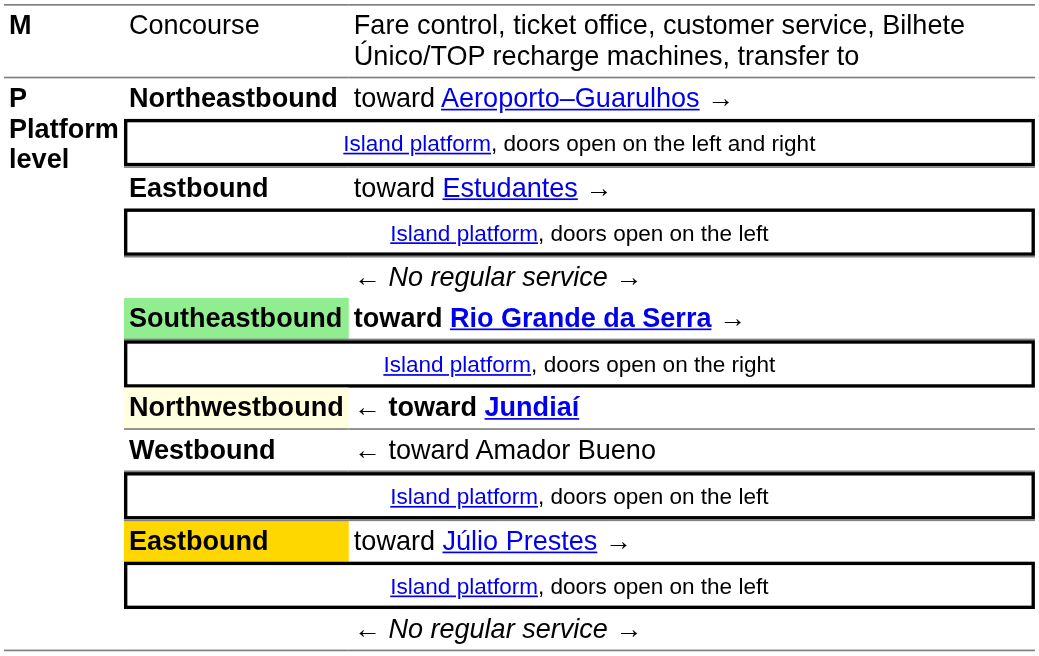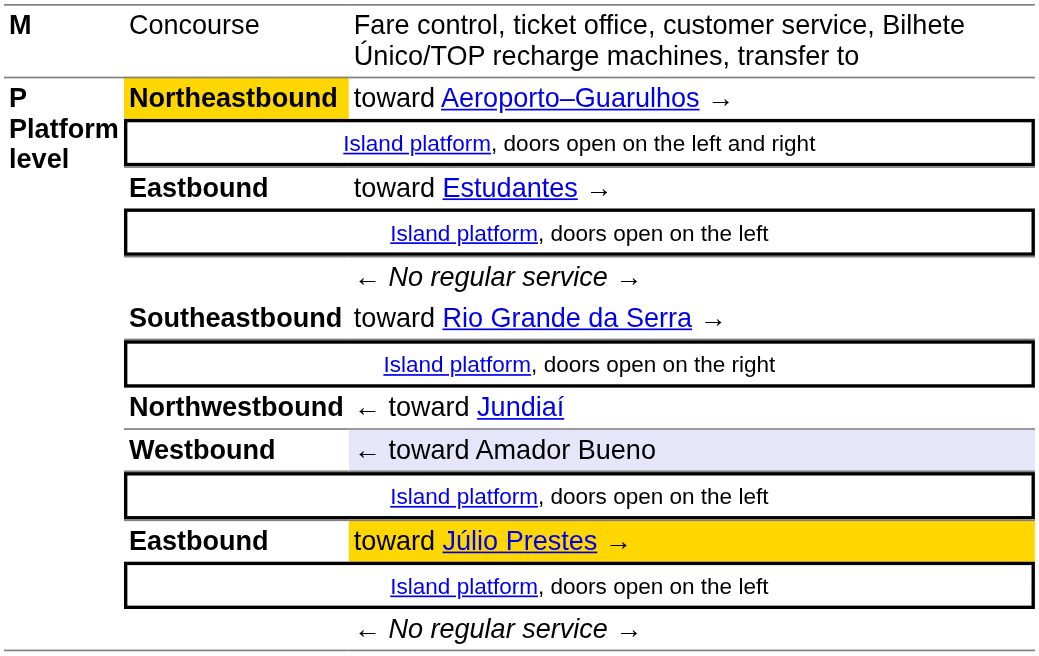toward Aeroporto–Guarulhos → | column 2: no background -> gold background
toward Rio Grande da Serra → | column 2: lightgreen background -> no background
toward Rio Grande da Serra → | column 3: bold -> normal
← toward Jundiaí | column 2: lightyellow background -> no background
← toward Jundiaí | column 3: bold -> normal
← toward Amador Bueno | column 3: no background -> lavender background
toward Júlio Prestes → | column 2: gold background -> no background
toward Júlio Prestes → | column 3: no background -> gold background
